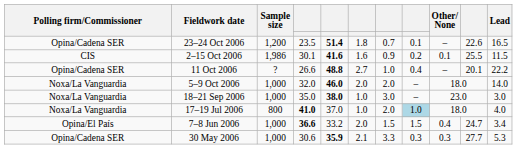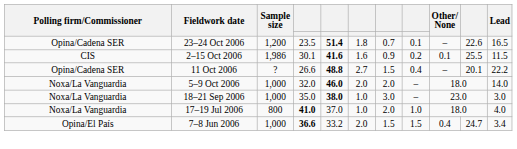11 Oct 2006 | column 7: 1.0 -> 1.5
17–19 Jul 2006 | column 8: lightblue background -> no background
- row: Opina/Cadena SER | 30 May 2006 | 1,000 | 30.6 | 35.9 | 2.1 | 3.3 | 0.3 | 0.3 | 27.7 | 5.3
